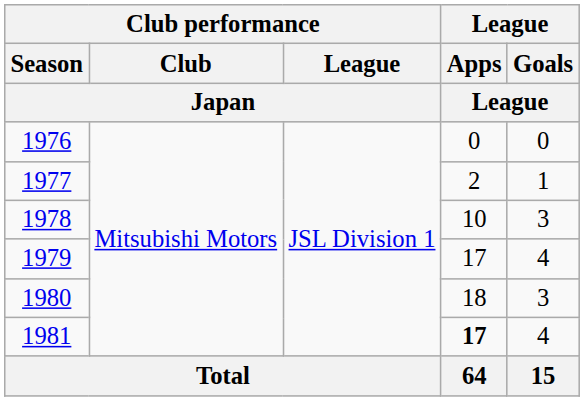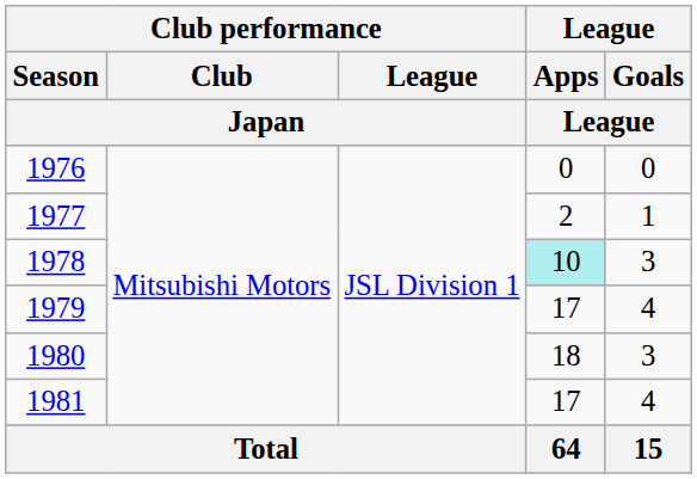1978 | League / Apps / League: no background -> paleturquoise background
1981 | League / Apps / League: bold -> normal
